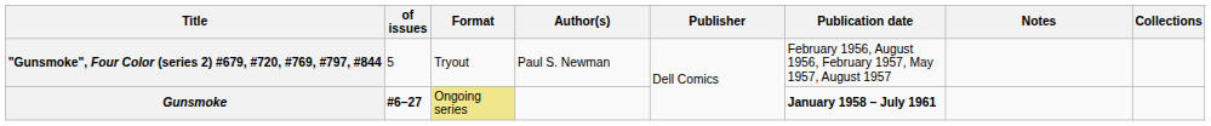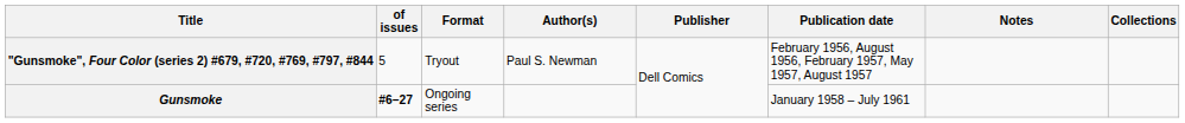Gunsmoke | Format: khaki background -> no background
Gunsmoke | Publication date: bold -> normal
